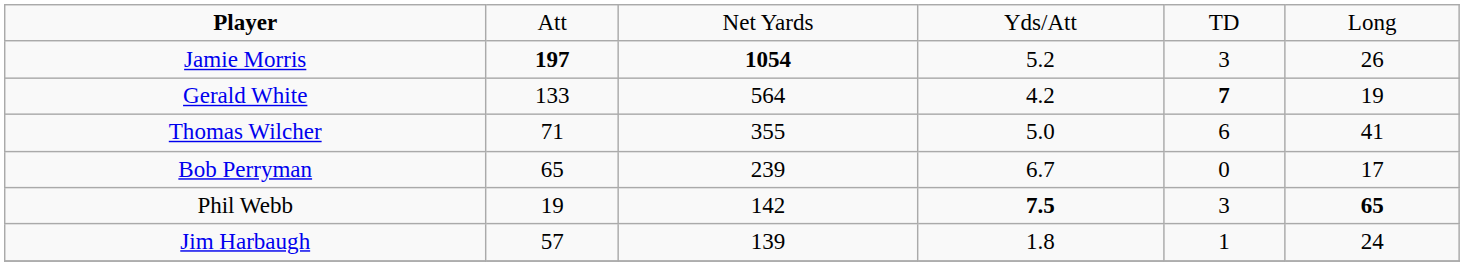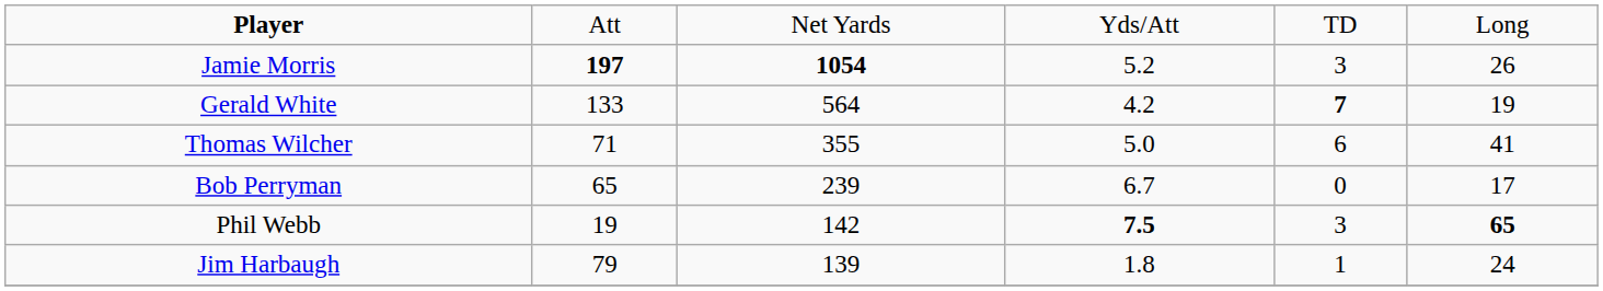Jim Harbaugh | column 2: 57 -> 79
